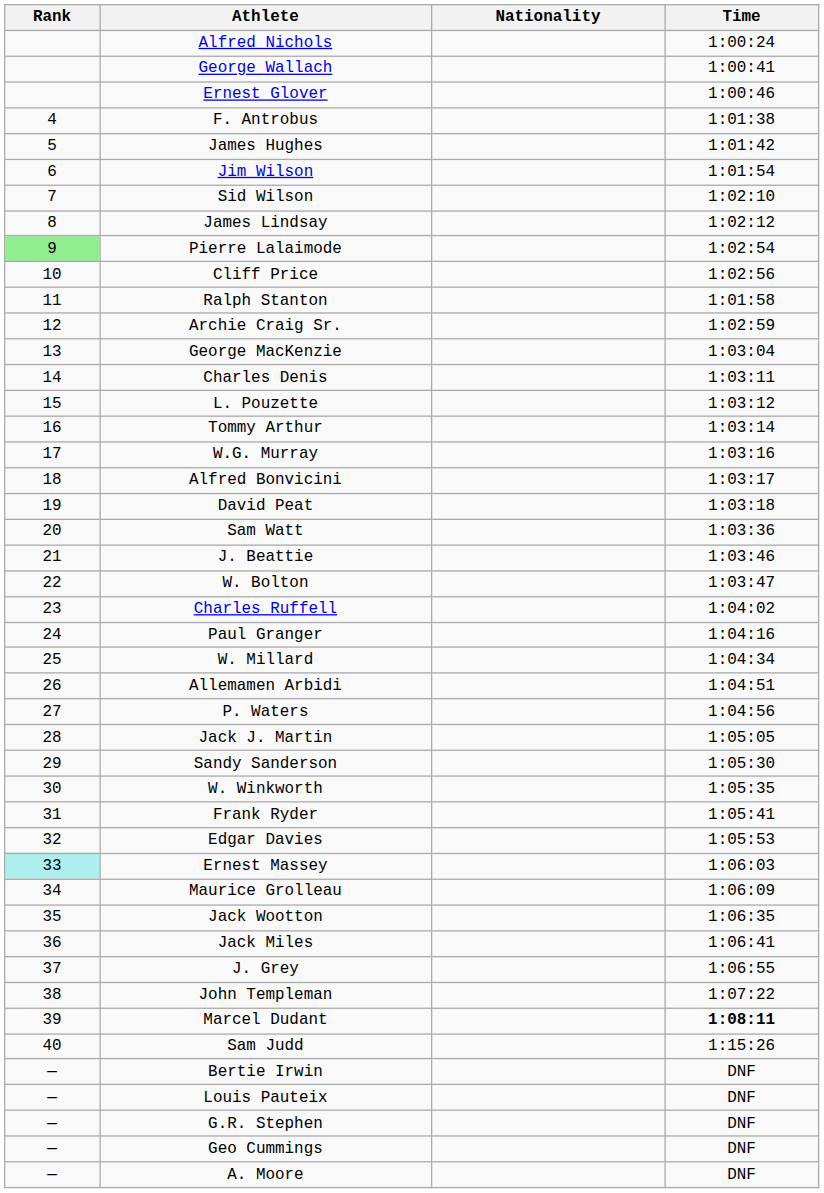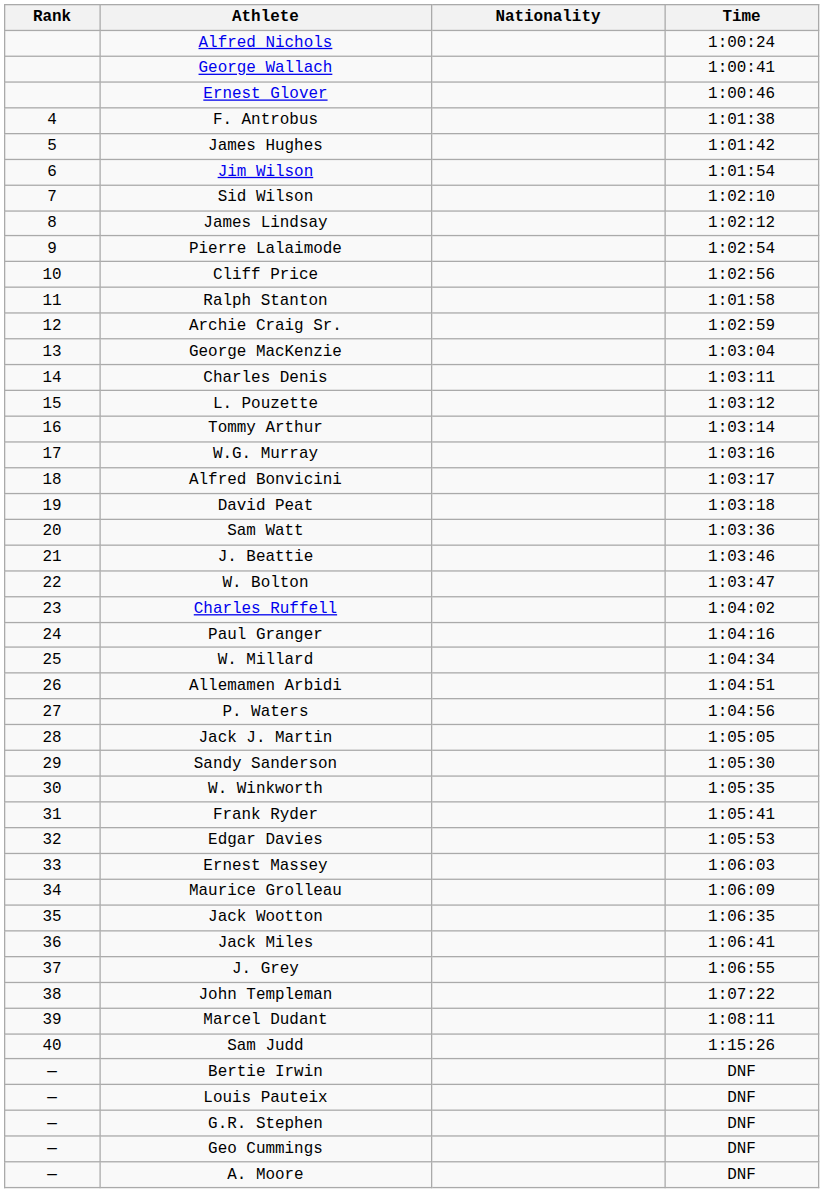Pierre Lalaimode | Rank: lightgreen background -> no background
Ernest Massey | Rank: paleturquoise background -> no background
Marcel Dudant | Time: bold -> normal
